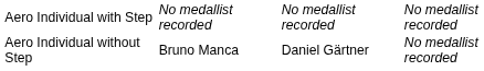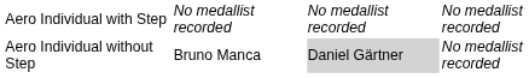Aero Individual without Step | column 3: no background -> lightgrey background
